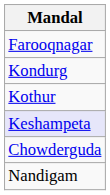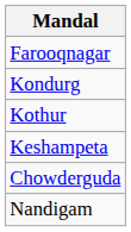row 5 | column 1: lavender background -> no background
